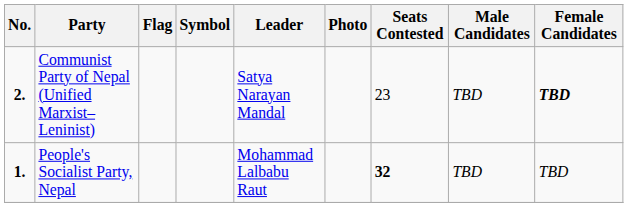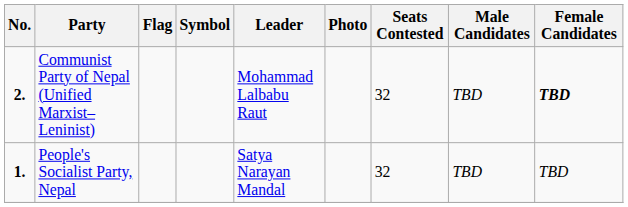Communist Party of Nepal (Unified Marxist–Leninist) | Leader: Satya Narayan Mandal -> Mohammad Lalbabu Raut
Communist Party of Nepal (Unified Marxist–Leninist) | Seats Contested: 23 -> 32
People's Socialist Party, Nepal | Leader: Mohammad Lalbabu Raut -> Satya Narayan Mandal
People's Socialist Party, Nepal | Seats Contested: bold -> normal
